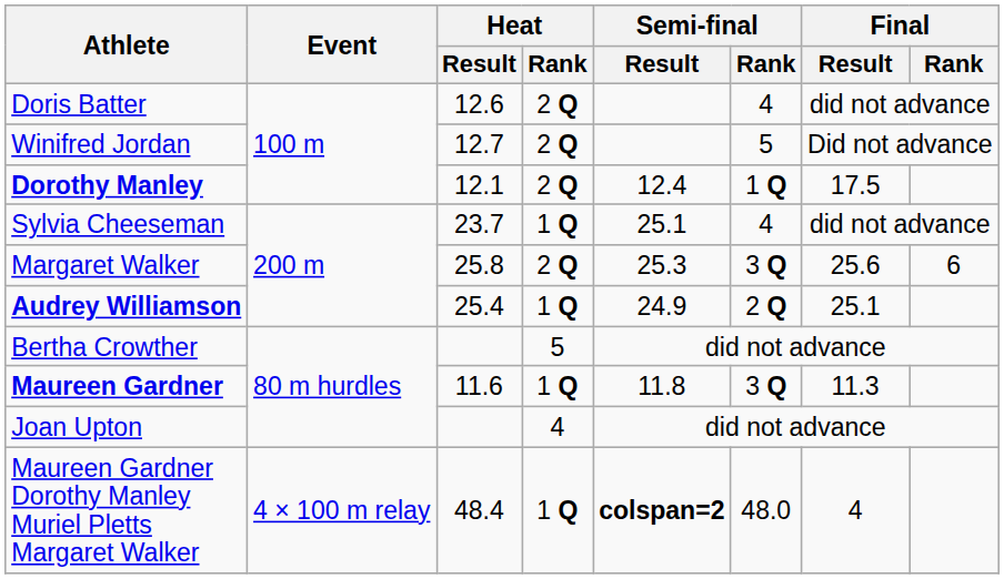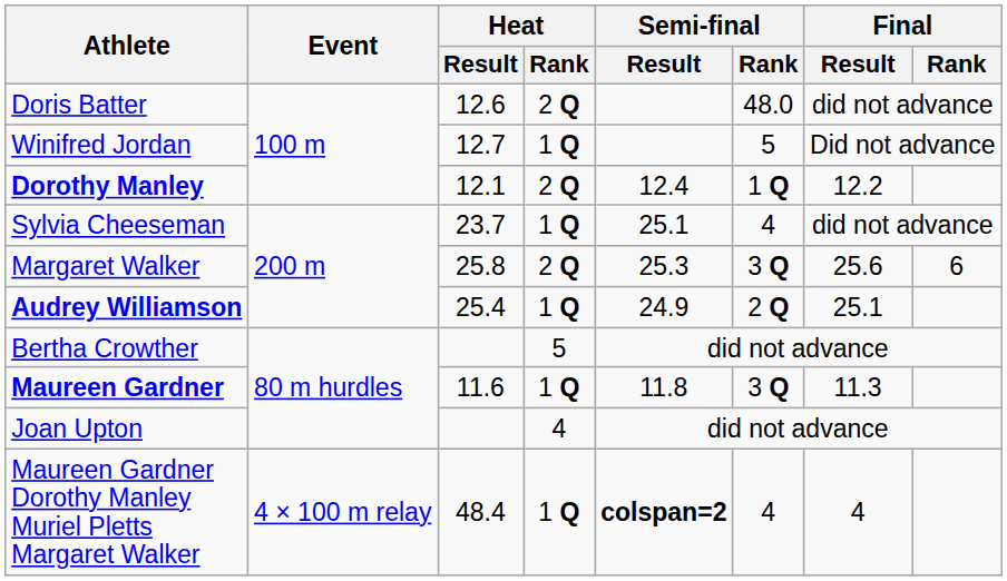Doris Batter | Semi-final / Rank: 4 -> 48.0
Winifred Jordan | Heat / Rank: 2 Q -> 1 Q
Dorothy Manley | Final / Result: 17.5 -> 12.2
Maureen Gardner Dorothy Manley Muriel Pletts Margaret Walker | Semi-final / Rank: 48.0 -> 4
